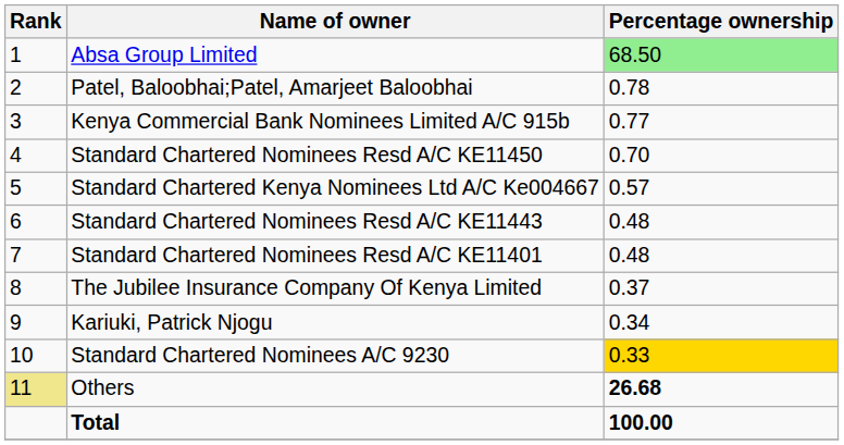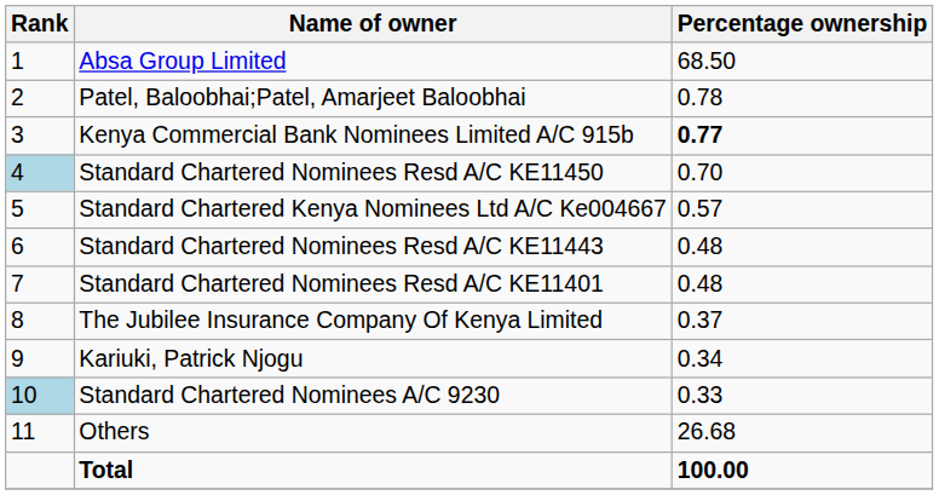Absa Group Limited | Percentage ownership: lightgreen background -> no background
Kenya Commercial Bank Nominees Limited A/C 915b | Percentage ownership: normal -> bold
Standard Chartered Nominees Resd A/C KE11450 | Rank: no background -> lightblue background
Standard Chartered Nominees A/C 9230 | Rank: no background -> lightblue background
Standard Chartered Nominees A/C 9230 | Percentage ownership: gold background -> no background
Others | Rank: khaki background -> no background
Others | Percentage ownership: bold -> normal
